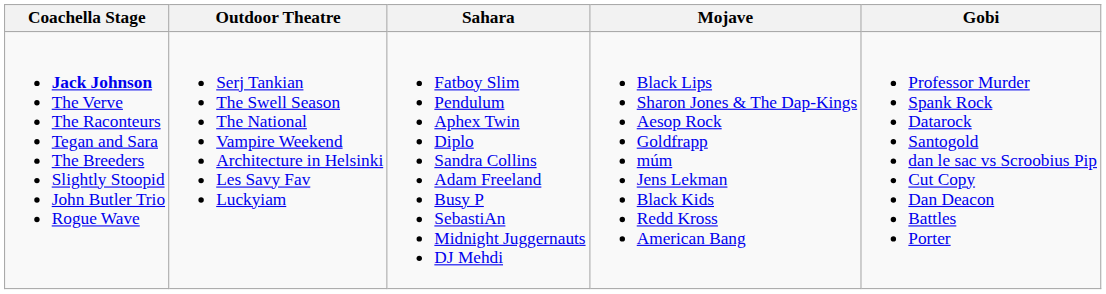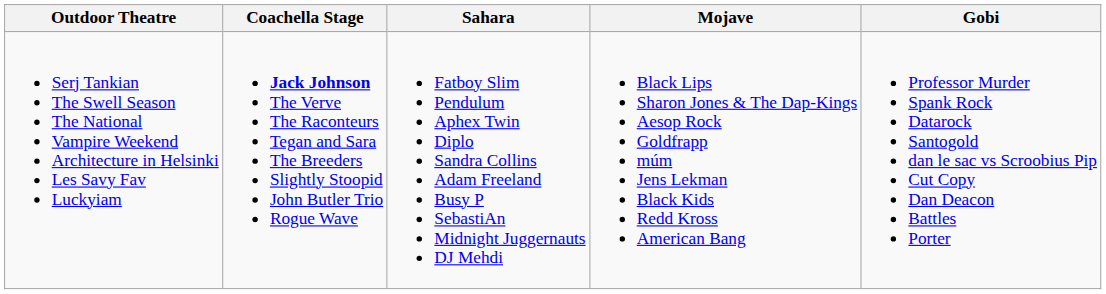columns swapped: Coachella Stage <-> Outdoor Theatre
